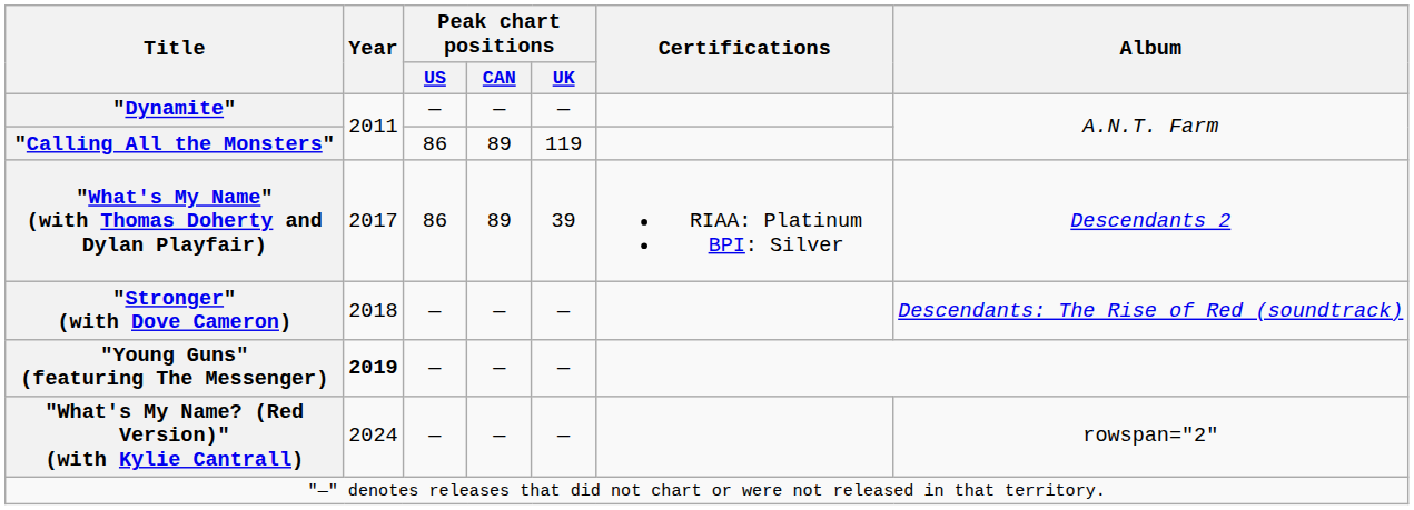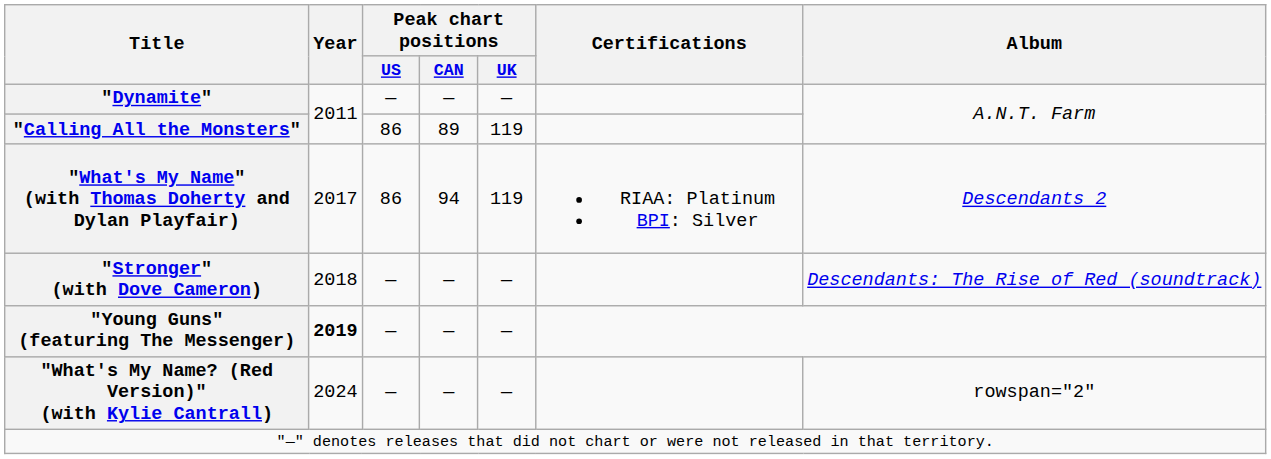"What's My Name" (with Thomas Doherty and Dylan Playfair) | Peak chart positions / CAN: 89 -> 94
"What's My Name" (with Thomas Doherty and Dylan Playfair) | Peak chart positions / UK: 39 -> 119
